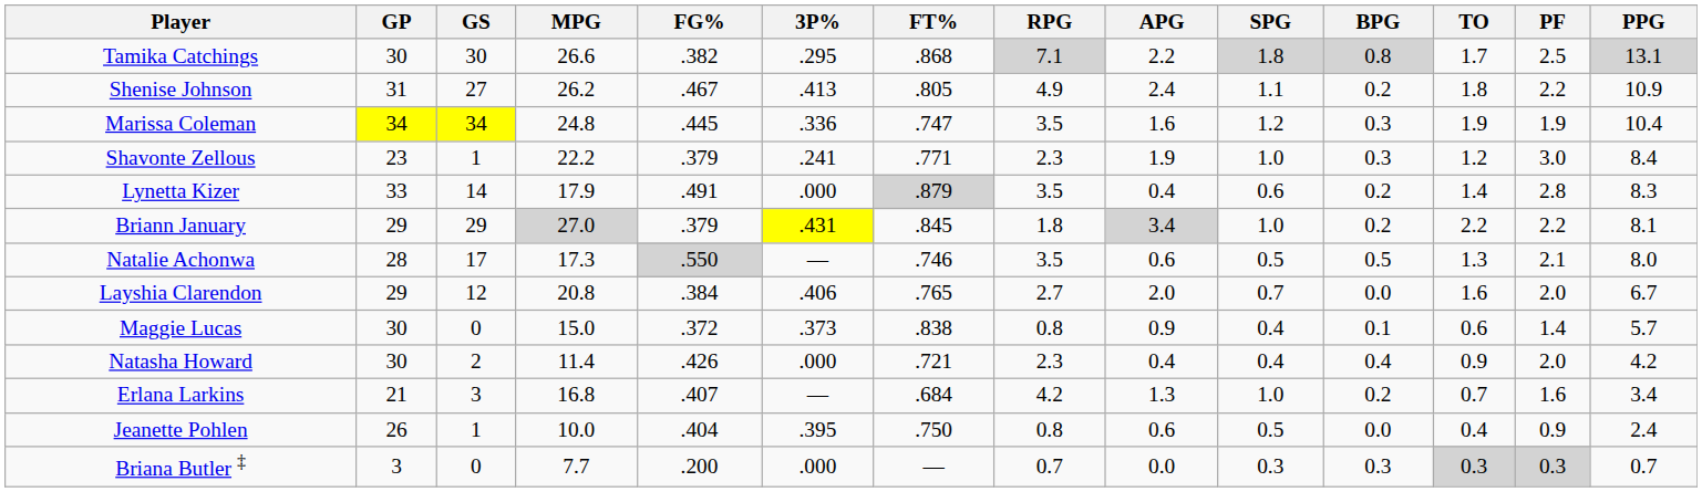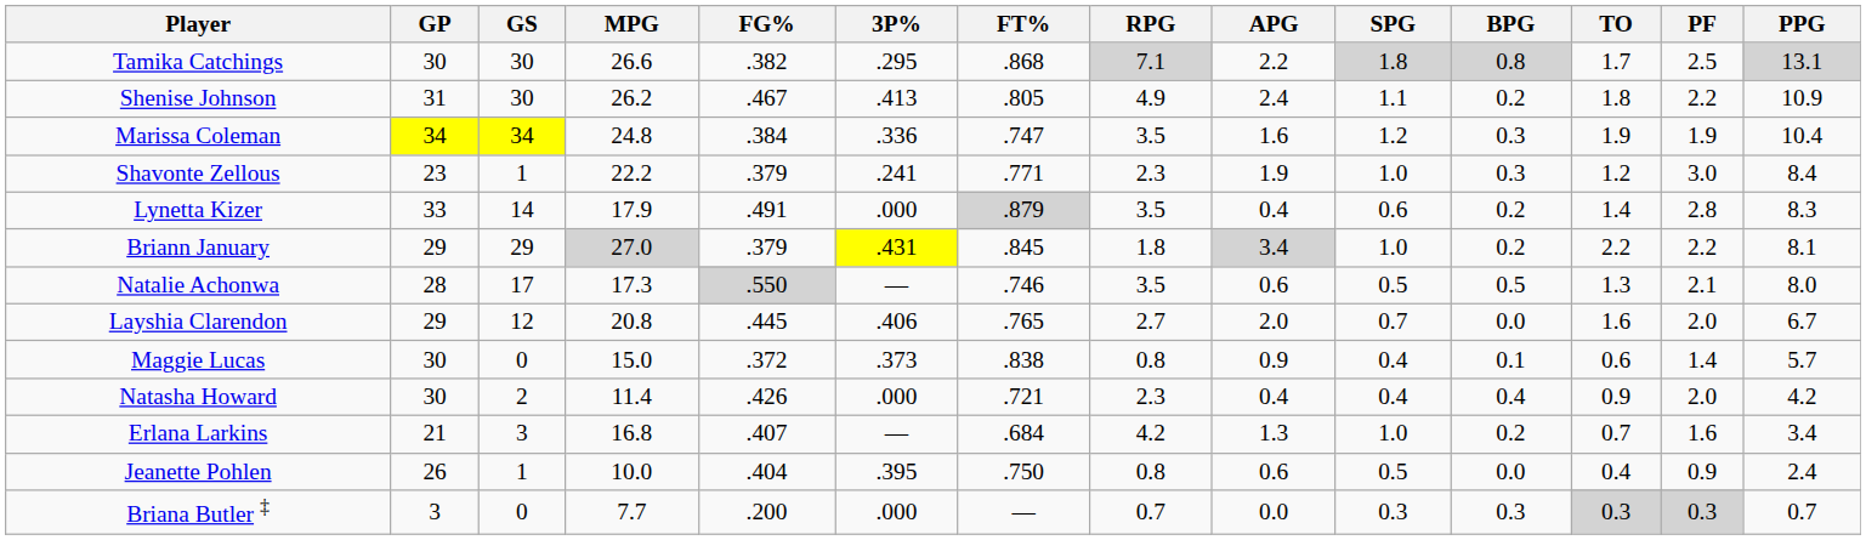Shenise Johnson | GS: 27 -> 30
Marissa Coleman | FG%: .445 -> .384
Layshia Clarendon | FG%: .384 -> .445
